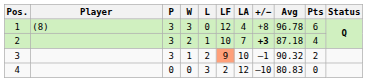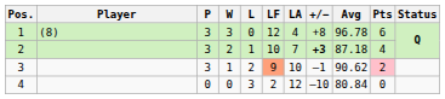row 4 | Avg: 90.32 -> 90.62
row 4 | Pts: no background -> pink background
row 5 | Avg: 80.83 -> 80.84
